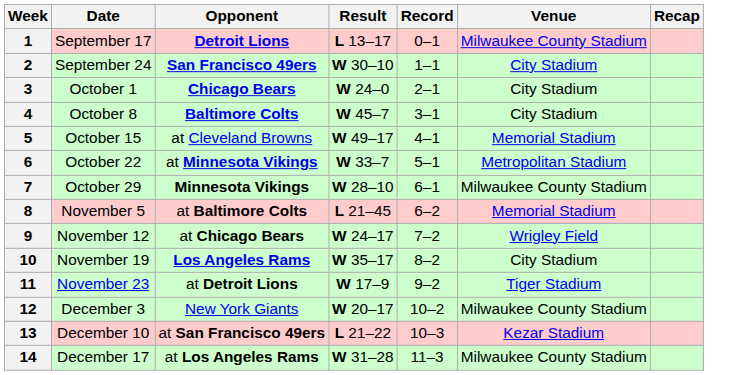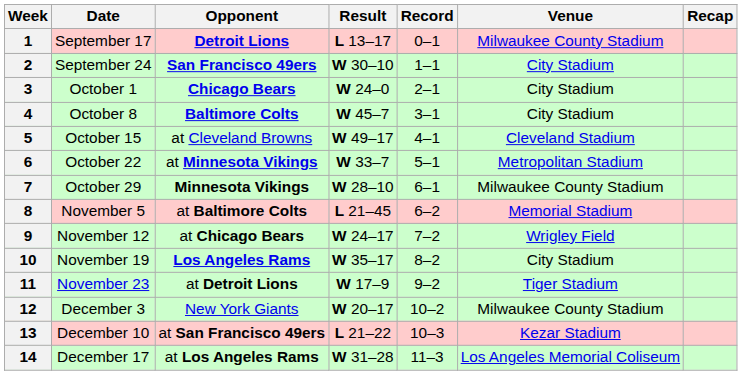5 | Venue: Memorial Stadium -> Cleveland Stadium
14 | Venue: Milwaukee County Stadium -> Los Angeles Memorial Coliseum
